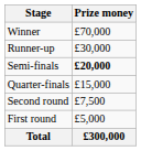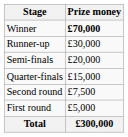Winner | Prize money: normal -> bold
Semi-finals | Prize money: bold -> normal
